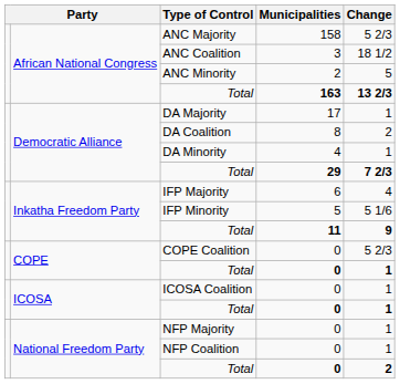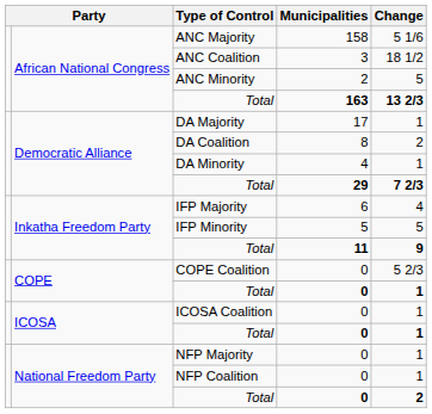ANC Majority | Change: 5 2/3 -> 5 1/6
IFP Minority | Change: 5 1/6 -> 5
